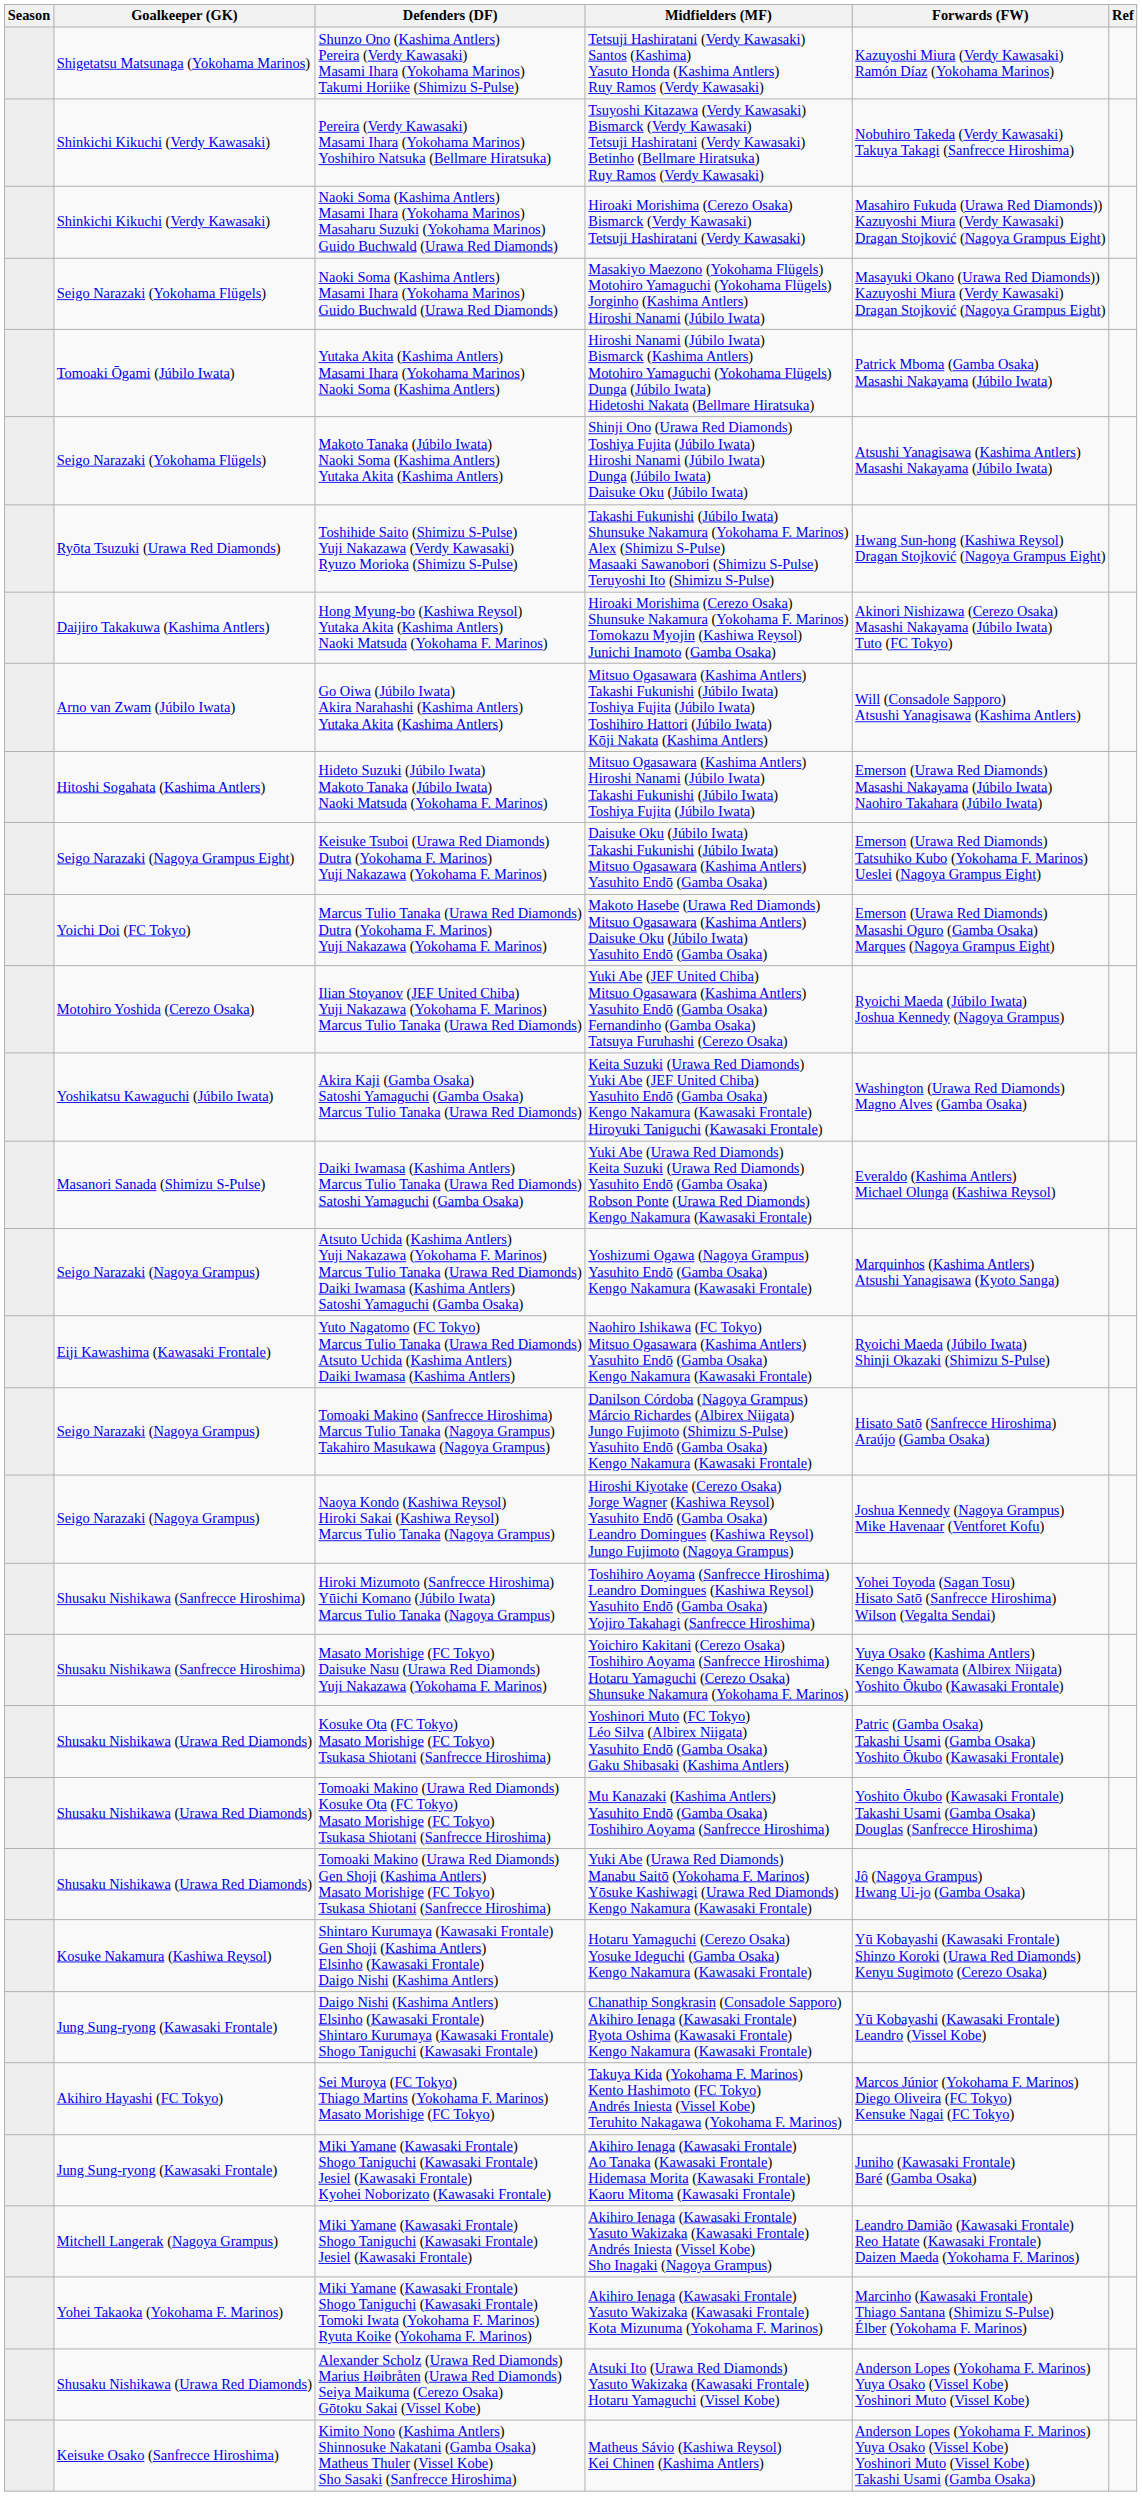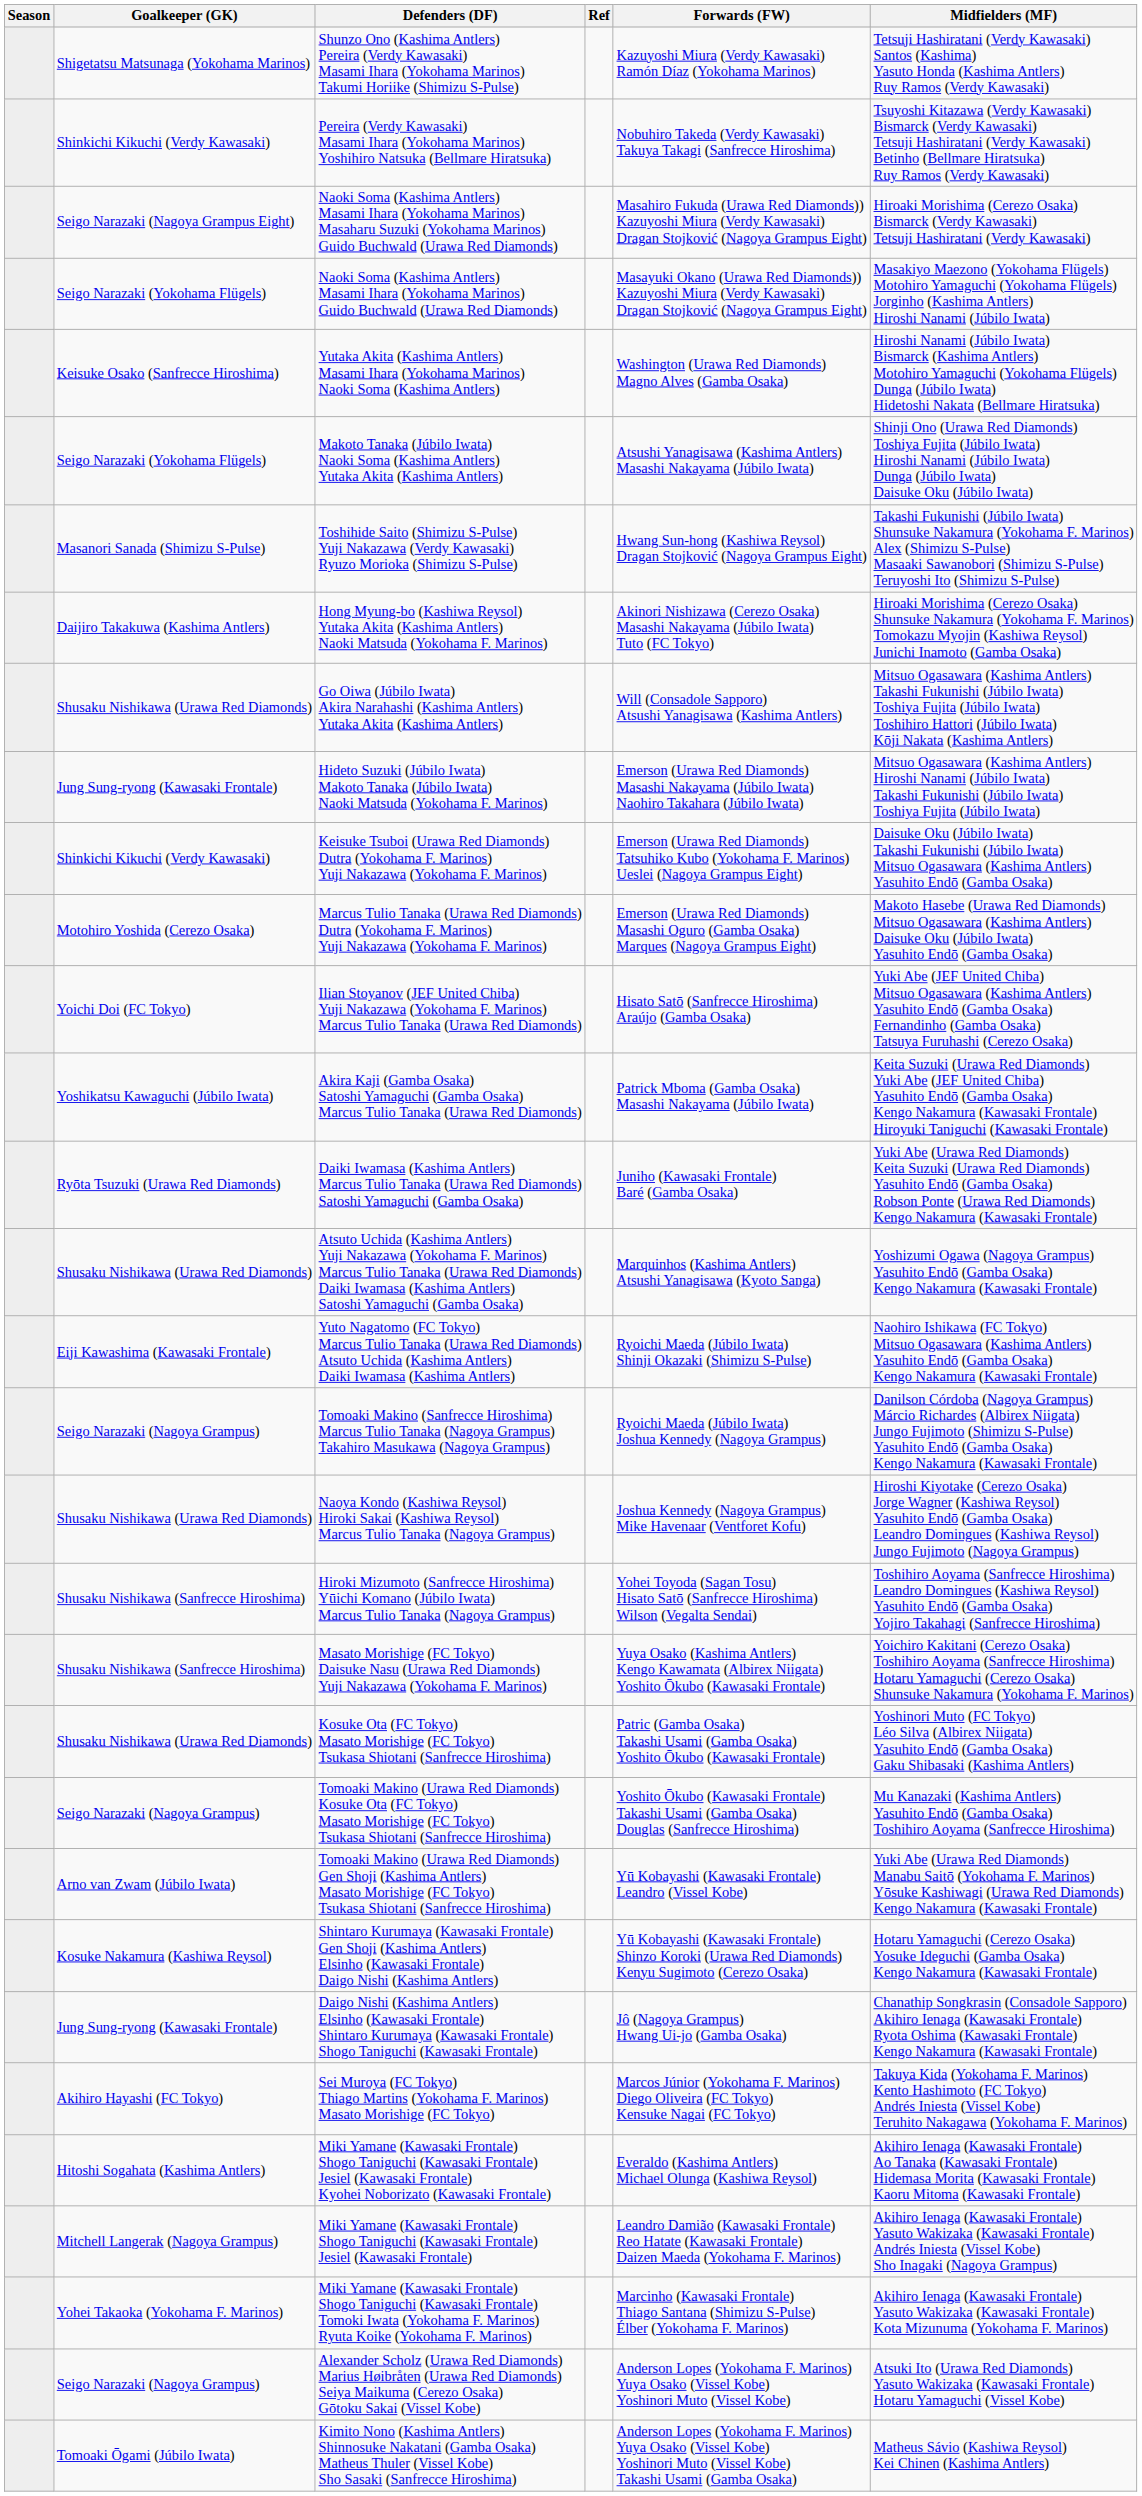columns swapped: Midfielders (MF) <-> Ref
row 4 | Goalkeeper (GK): Shinkichi Kikuchi (Verdy Kawasaki) -> Seigo Narazaki (Nagoya Grampus Eight)
row 6 | Goalkeeper (GK): Tomoaki Ōgami (Júbilo Iwata) -> Keisuke Osako (Sanfrecce Hiroshima)
row 6 | Forwards (FW): Patrick Mboma (Gamba Osaka) Masashi Nakayama (Júbilo Iwata) -> Washington (Urawa Red Diamonds) Magno Alves (Gamba Osaka)
row 8 | Goalkeeper (GK): Ryōta Tsuzuki (Urawa Red Diamonds) -> Masanori Sanada (Shimizu S-Pulse)
row 10 | Goalkeeper (GK): Arno van Zwam (Júbilo Iwata) -> Shusaku Nishikawa (Urawa Red Diamonds)
row 11 | Goalkeeper (GK): Hitoshi Sogahata (Kashima Antlers) -> Jung Sung-ryong (Kawasaki Frontale)
row 12 | Goalkeeper (GK): Seigo Narazaki (Nagoya Grampus Eight) -> Shinkichi Kikuchi (Verdy Kawasaki)
row 13 | Goalkeeper (GK): Yoichi Doi (FC Tokyo) -> Motohiro Yoshida (Cerezo Osaka)
row 14 | Goalkeeper (GK): Motohiro Yoshida (Cerezo Osaka) -> Yoichi Doi (FC Tokyo)
row 14 | Forwards (FW): Ryoichi Maeda (Júbilo Iwata) Joshua Kennedy (Nagoya Grampus) -> Hisato Satō (Sanfrecce Hiroshima) Araújo (Gamba Osaka)
row 15 | Forwards (FW): Washington (Urawa Red Diamonds) Magno Alves (Gamba Osaka) -> Patrick Mboma (Gamba Osaka) Masashi Nakayama (Júbilo Iwata)
row 16 | Goalkeeper (GK): Masanori Sanada (Shimizu S-Pulse) -> Ryōta Tsuzuki (Urawa Red Diamonds)
row 16 | Forwards (FW): Everaldo (Kashima Antlers) Michael Olunga (Kashiwa Reysol) -> Juniho (Kawasaki Frontale) Baré (Gamba Osaka)
row 17 | Goalkeeper (GK): Seigo Narazaki (Nagoya Grampus) -> Shusaku Nishikawa (Urawa Red Diamonds)
row 19 | Forwards (FW): Hisato Satō (Sanfrecce Hiroshima) Araújo (Gamba Osaka) -> Ryoichi Maeda (Júbilo Iwata) Joshua Kennedy (Nagoya Grampus)
row 20 | Goalkeeper (GK): Seigo Narazaki (Nagoya Grampus) -> Shusaku Nishikawa (Urawa Red Diamonds)
row 24 | Goalkeeper (GK): Shusaku Nishikawa (Urawa Red Diamonds) -> Seigo Narazaki (Nagoya Grampus)
row 25 | Goalkeeper (GK): Shusaku Nishikawa (Urawa Red Diamonds) -> Arno van Zwam (Júbilo Iwata)
row 25 | Forwards (FW): Jô (Nagoya Grampus) Hwang Ui-jo (Gamba Osaka) -> Yū Kobayashi (Kawasaki Frontale) Leandro (Vissel Kobe)
row 27 | Forwards (FW): Yū Kobayashi (Kawasaki Frontale) Leandro (Vissel Kobe) -> Jô (Nagoya Grampus) Hwang Ui-jo (Gamba Osaka)
row 29 | Goalkeeper (GK): Jung Sung-ryong (Kawasaki Frontale) -> Hitoshi Sogahata (Kashima Antlers)
row 29 | Forwards (FW): Juniho (Kawasaki Frontale) Baré (Gamba Osaka) -> Everaldo (Kashima Antlers) Michael Olunga (Kashiwa Reysol)
row 32 | Goalkeeper (GK): Shusaku Nishikawa (Urawa Red Diamonds) -> Seigo Narazaki (Nagoya Grampus)
row 33 | Goalkeeper (GK): Keisuke Osako (Sanfrecce Hiroshima) -> Tomoaki Ōgami (Júbilo Iwata)
